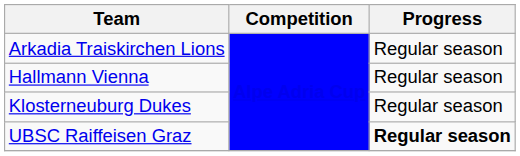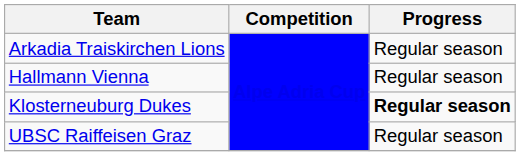Klosterneuburg Dukes | Progress: normal -> bold
UBSC Raiffeisen Graz | Progress: bold -> normal
